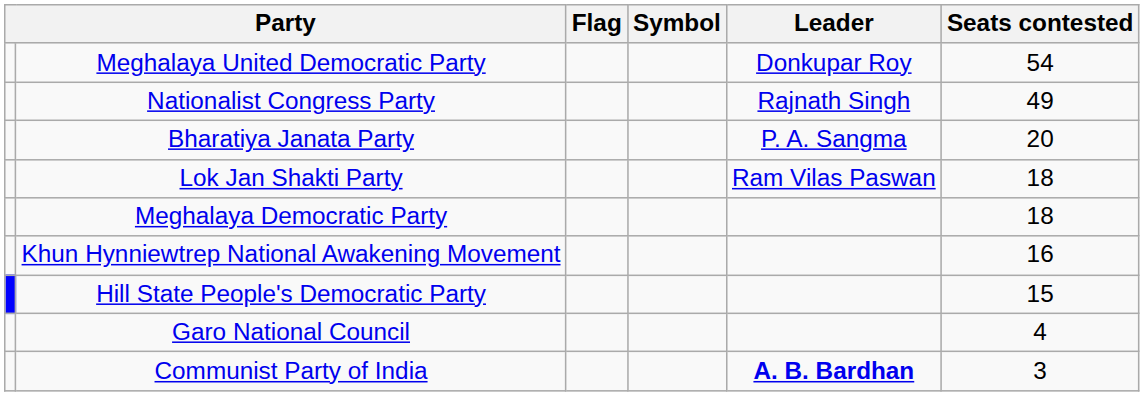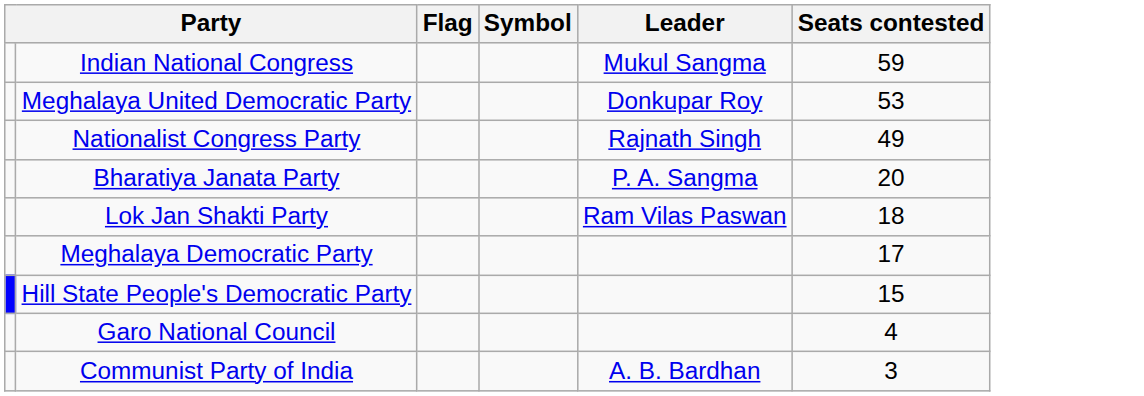+ row: Indian National Congress | Mukul Sangma | 59
Meghalaya United Democratic Party | Seats contested: 54 -> 53
Meghalaya Democratic Party | Seats contested: 18 -> 17
- row: Khun Hynniewtrep National Awakening Movement | 16
Communist Party of India | Leader: bold -> normal
